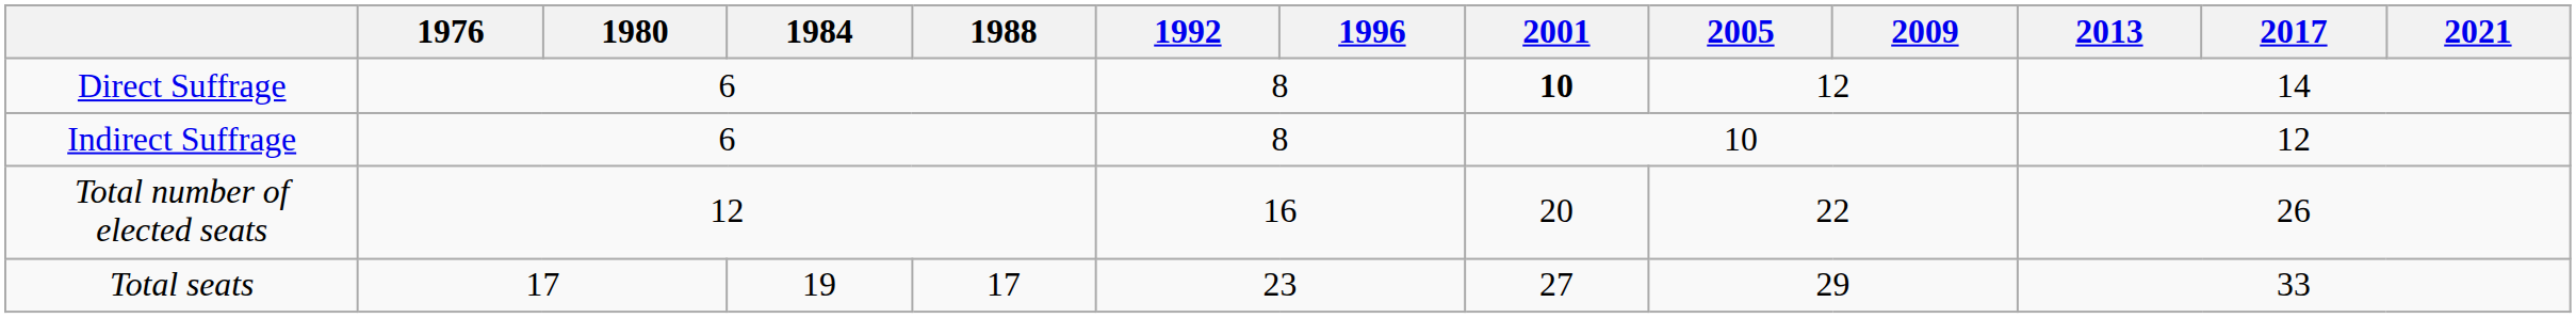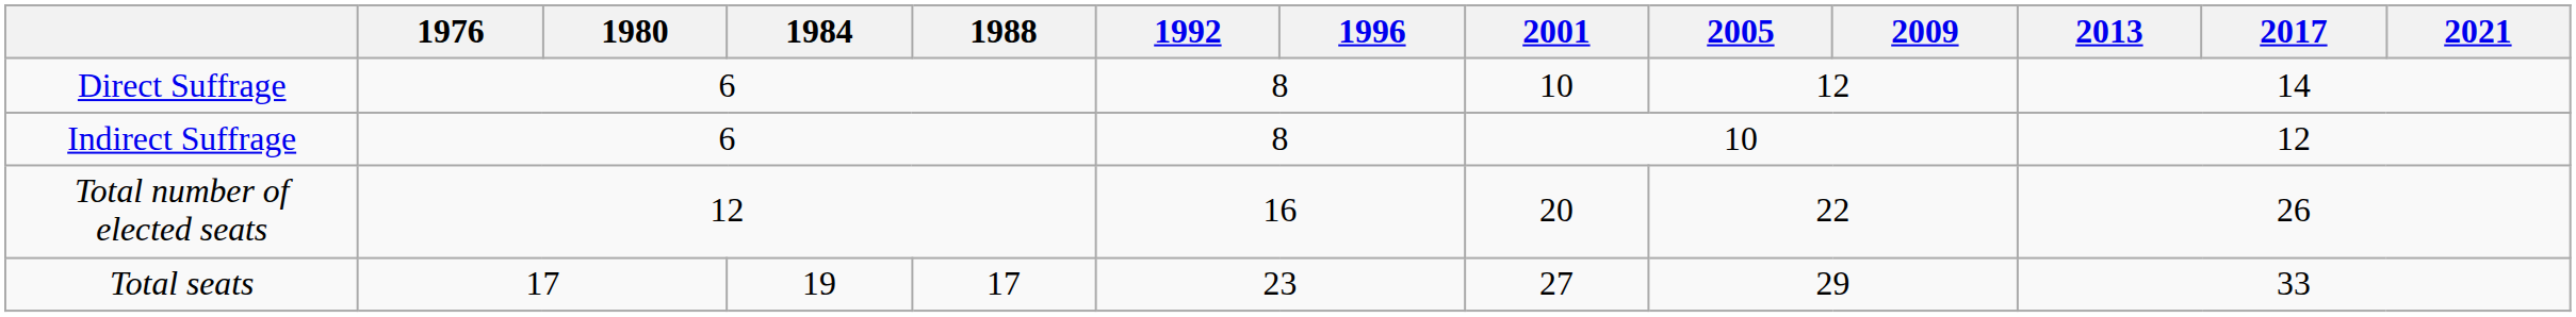Direct Suffrage | 2001: bold -> normal
